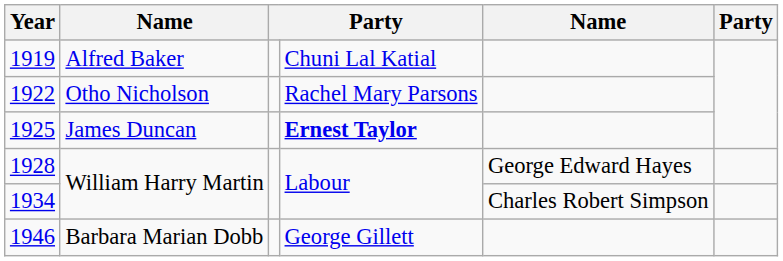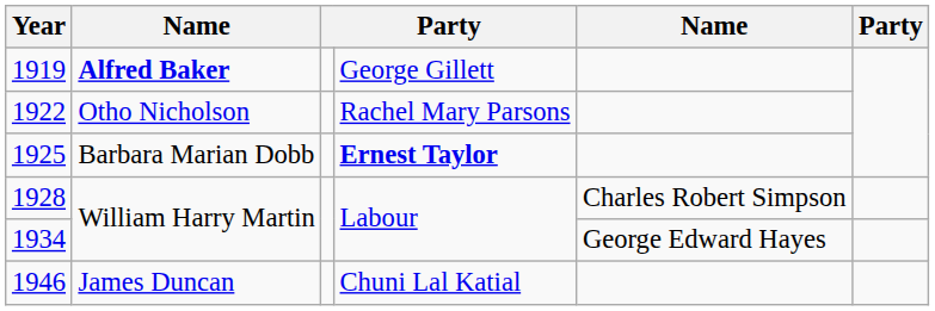1919 | column 2: normal -> bold
1919 | column 4: Chuni Lal Katial -> George Gillett
1925 | column 2: James Duncan -> Barbara Marian Dobb
1928 | column 5: George Edward Hayes -> Charles Robert Simpson
1934 | column 5: Charles Robert Simpson -> George Edward Hayes
1946 | column 2: Barbara Marian Dobb -> James Duncan
1946 | column 4: George Gillett -> Chuni Lal Katial
